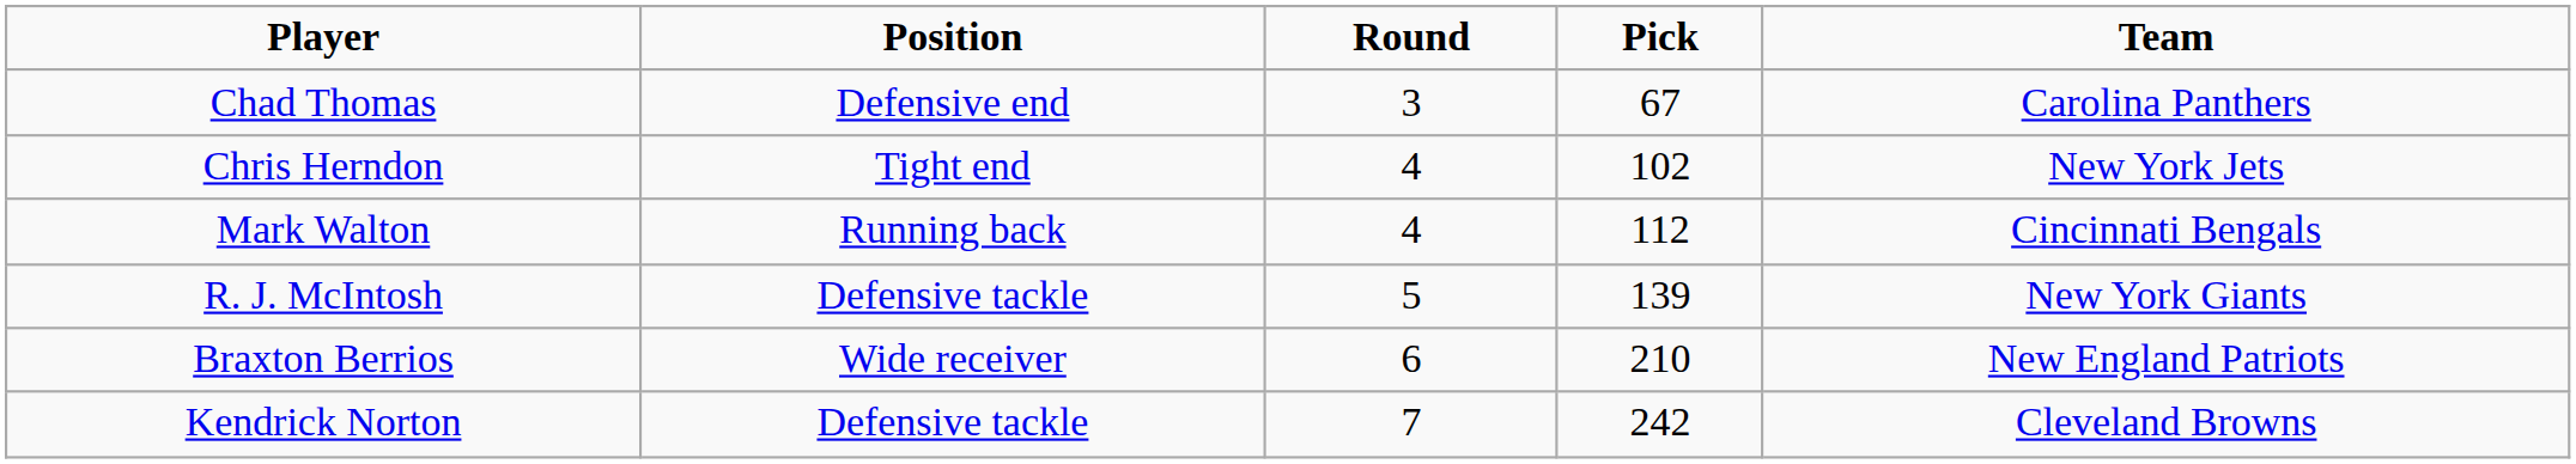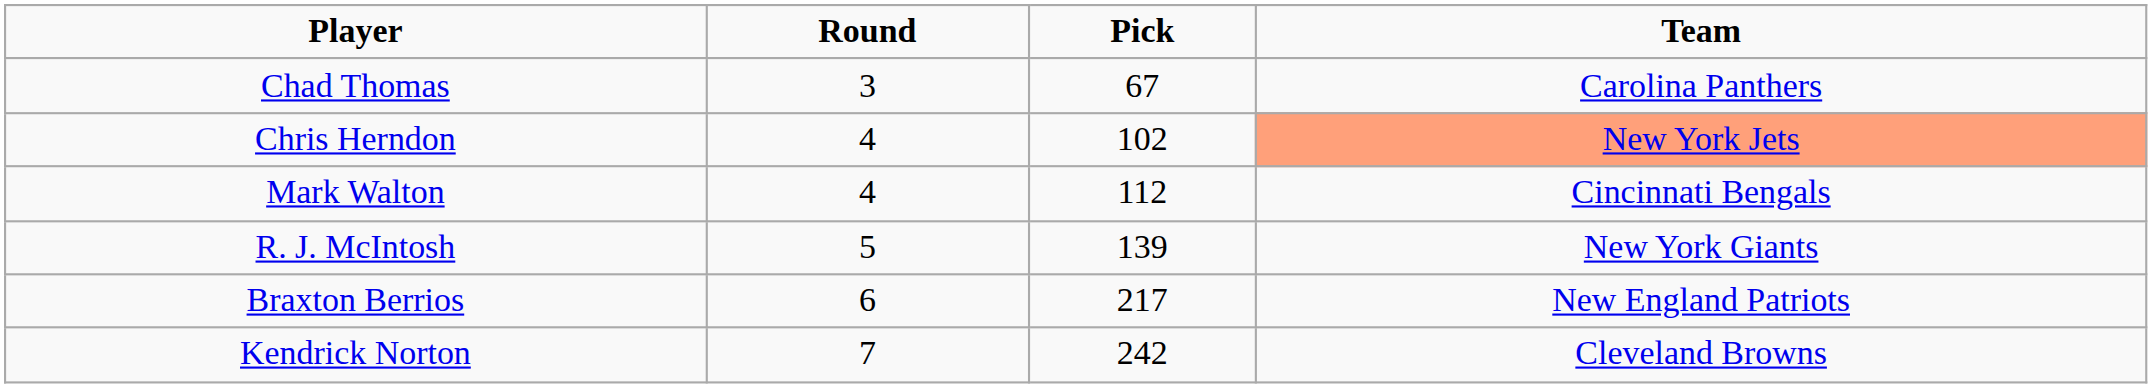- column: Position | Defensive end | Tight end | Running back | Defensive tackle | Wide receiver | Defensive tackle
Chris Herndon | Team: no background -> lightsalmon background
Braxton Berrios | Pick: 210 -> 217
